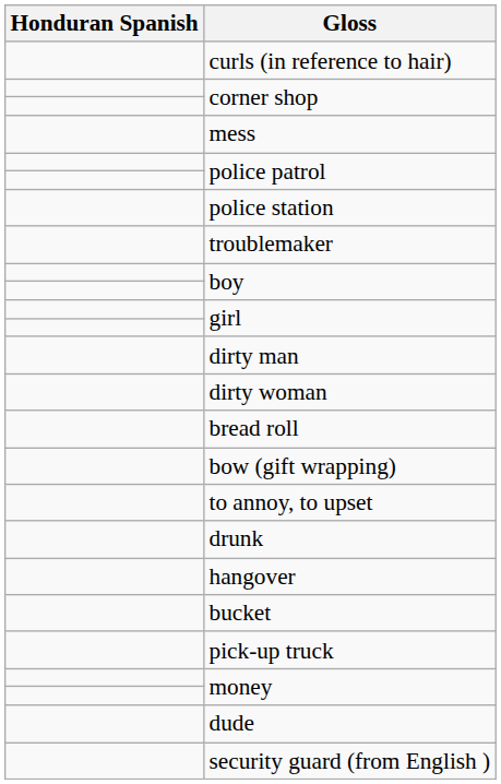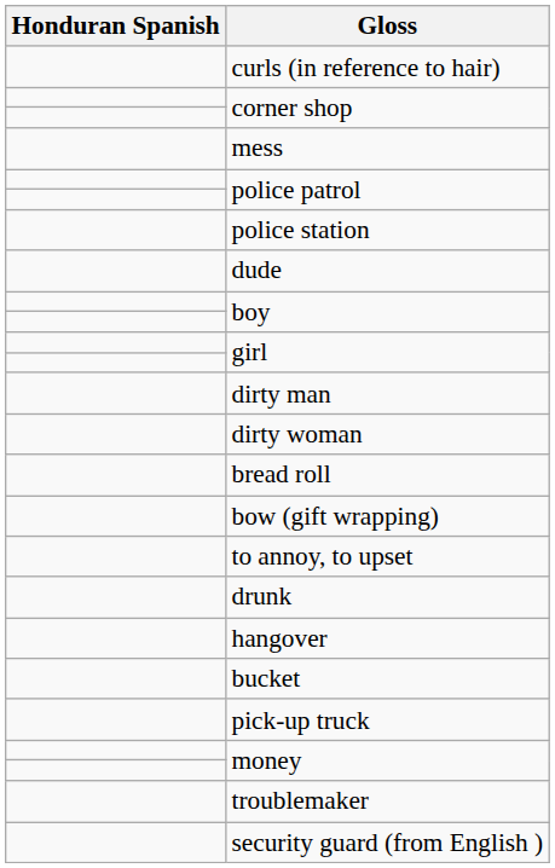row 9 | Gloss: troublemaker -> dude
row 25 | Gloss: dude -> troublemaker
